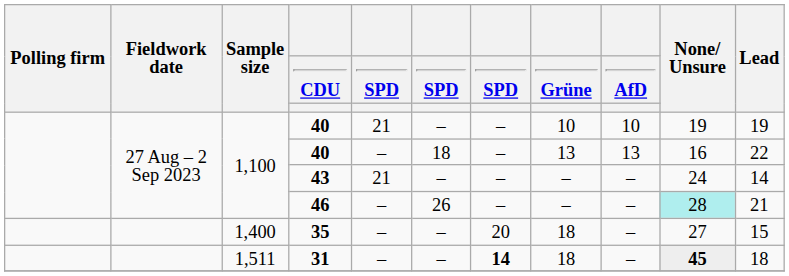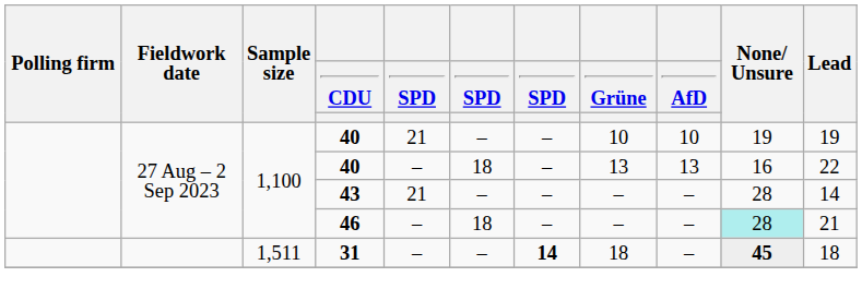43 | None/ Unsure: 24 -> 28
46 | column 6: 26 -> 18
- row: 1,400 | 35 | – | – | 20 | 18 | – | 27 | 15
